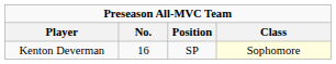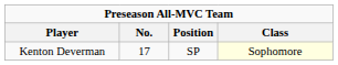Kenton Deverman | No.: 16 -> 17
